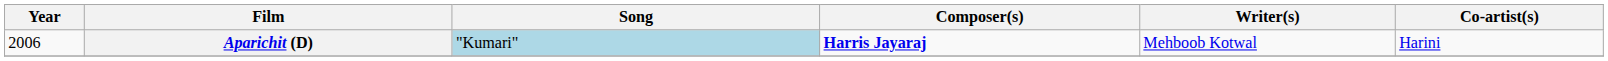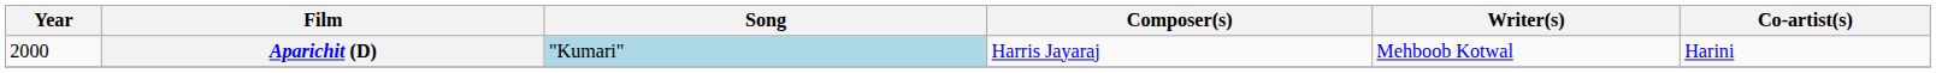Aparichit (D) | Year: 2006 -> 2000
Aparichit (D) | Composer(s): bold -> normal
